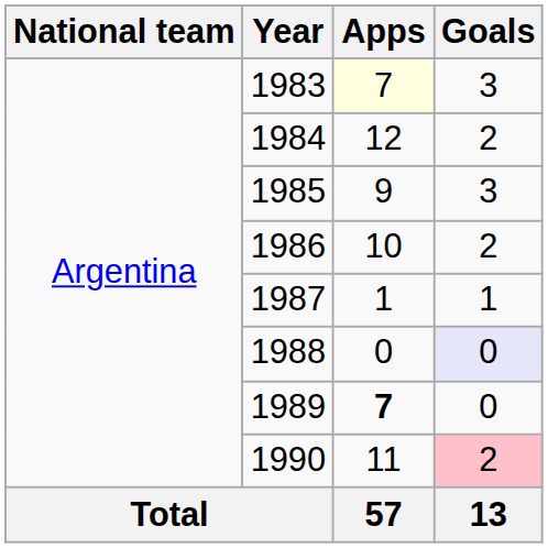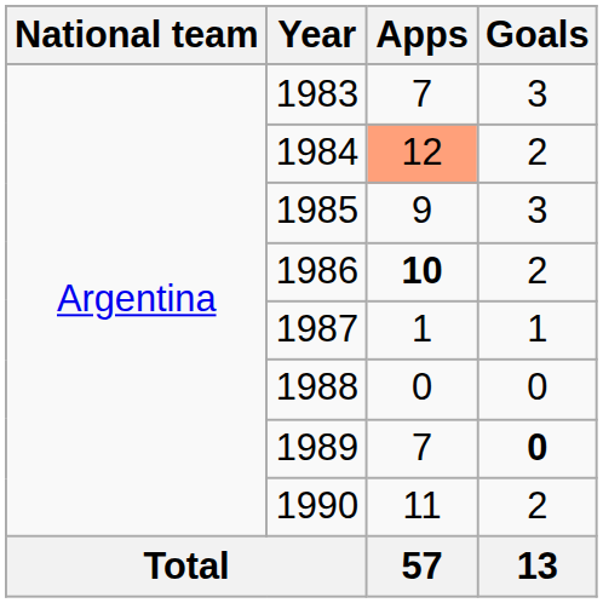1983 | Apps: lightyellow background -> no background
1984 | Apps: no background -> lightsalmon background
1986 | Apps: normal -> bold
1988 | Goals: lavender background -> no background
1989 | Apps: bold -> normal
1989 | Goals: normal -> bold
1990 | Goals: pink background -> no background
